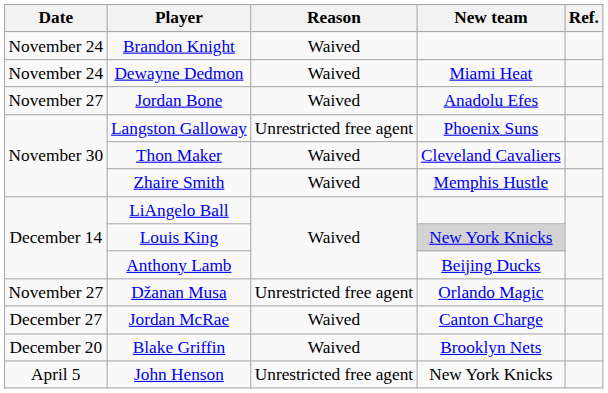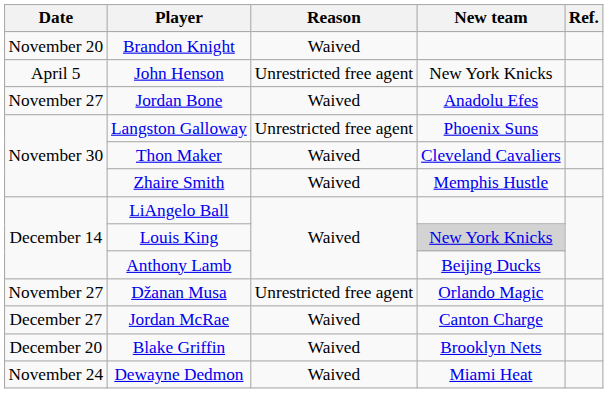Brandon Knight | Date: November 24 -> November 20
rows swapped: Dewayne Dedmon <-> John Henson
